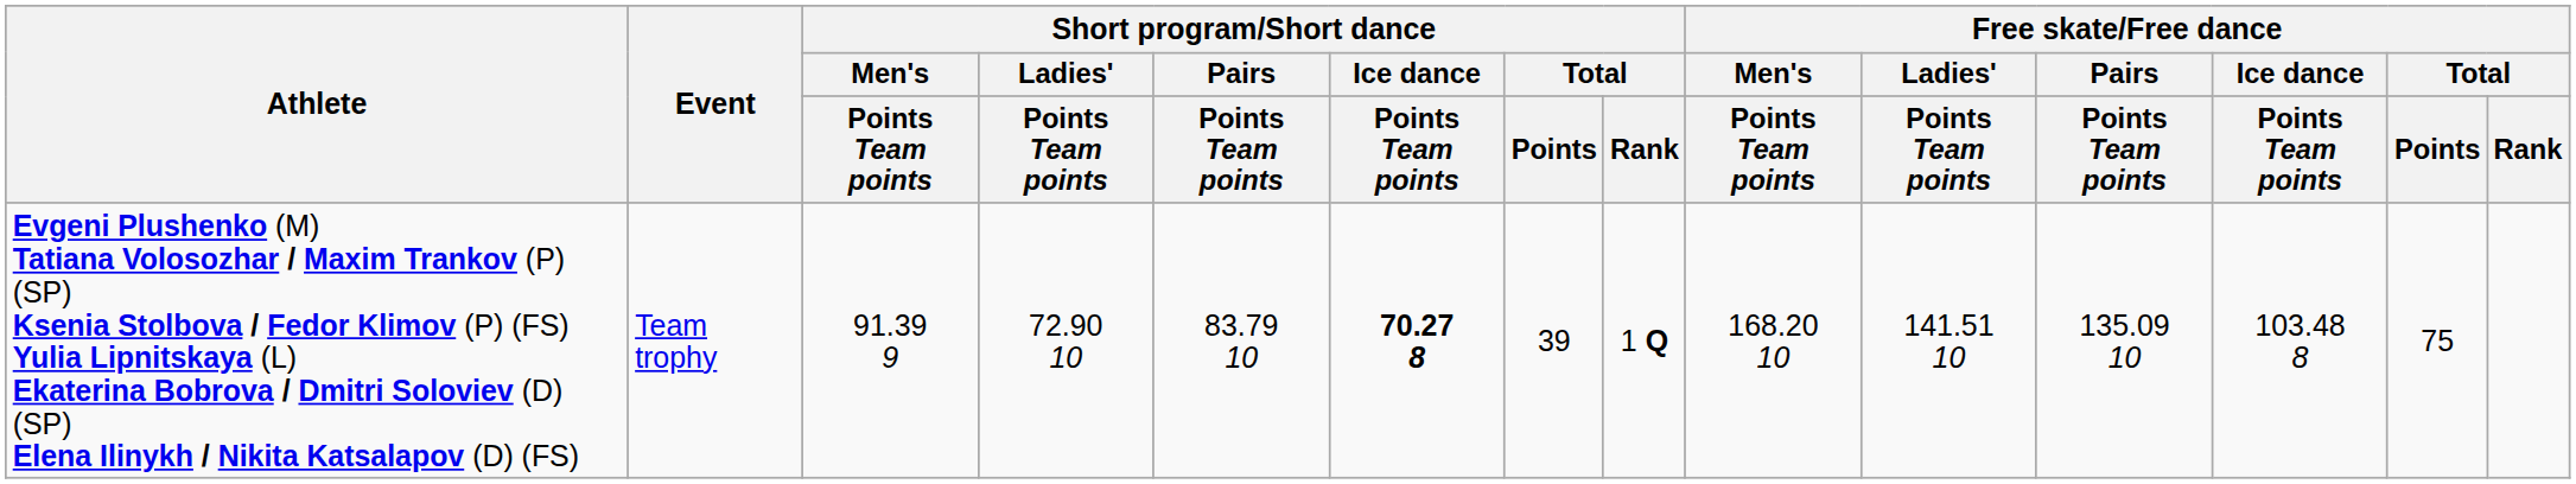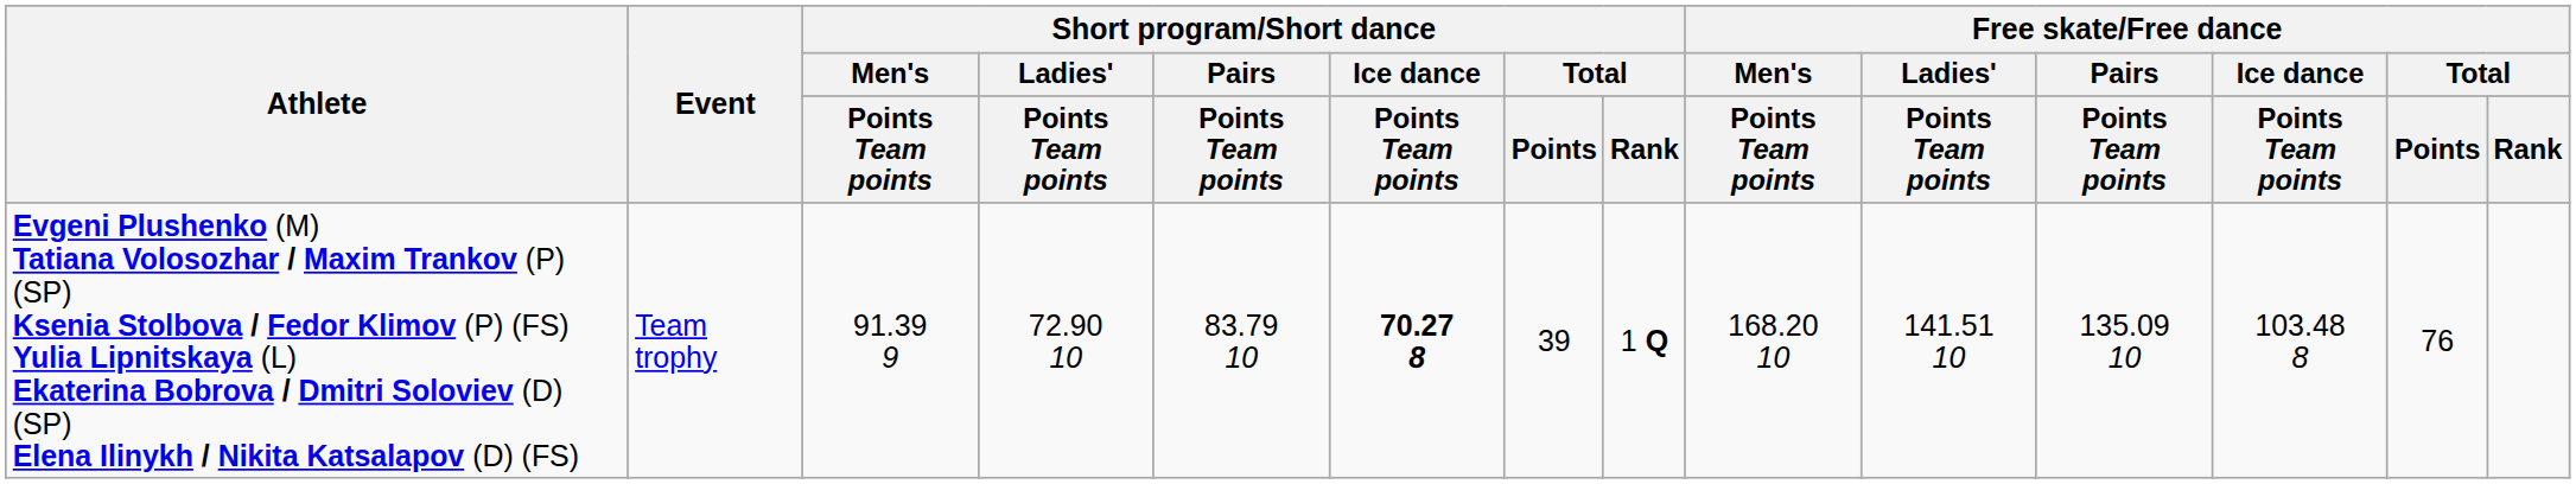row 4 | Free skate/Free dance / Total / Points: 75 -> 76
